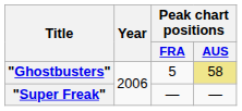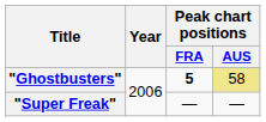"Ghostbusters" | Peak chart positions / FRA: normal -> bold
